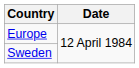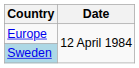Sweden | Country: no background -> lightblue background
